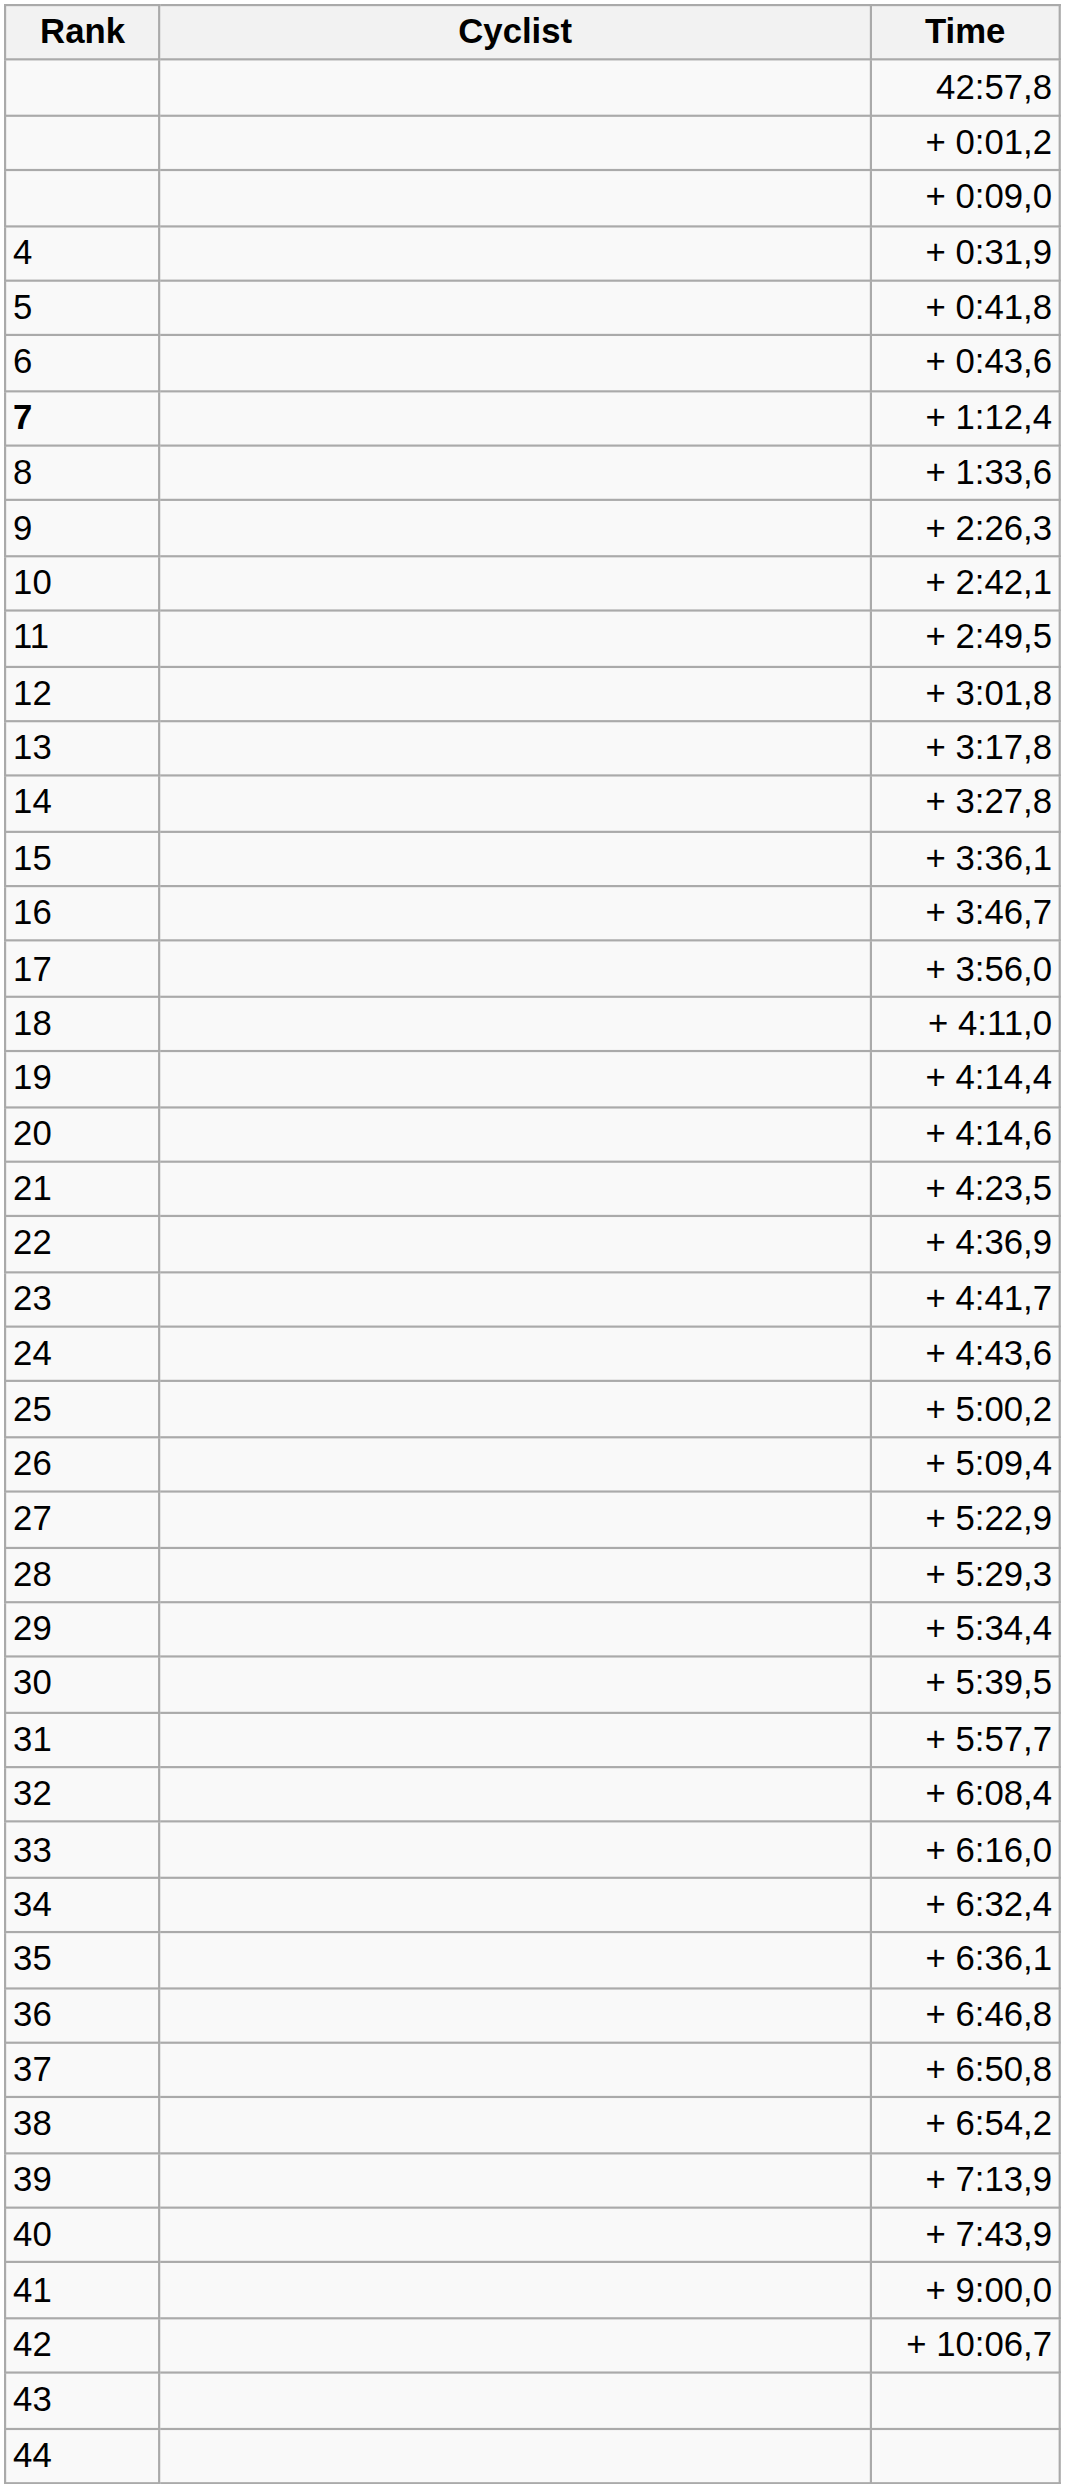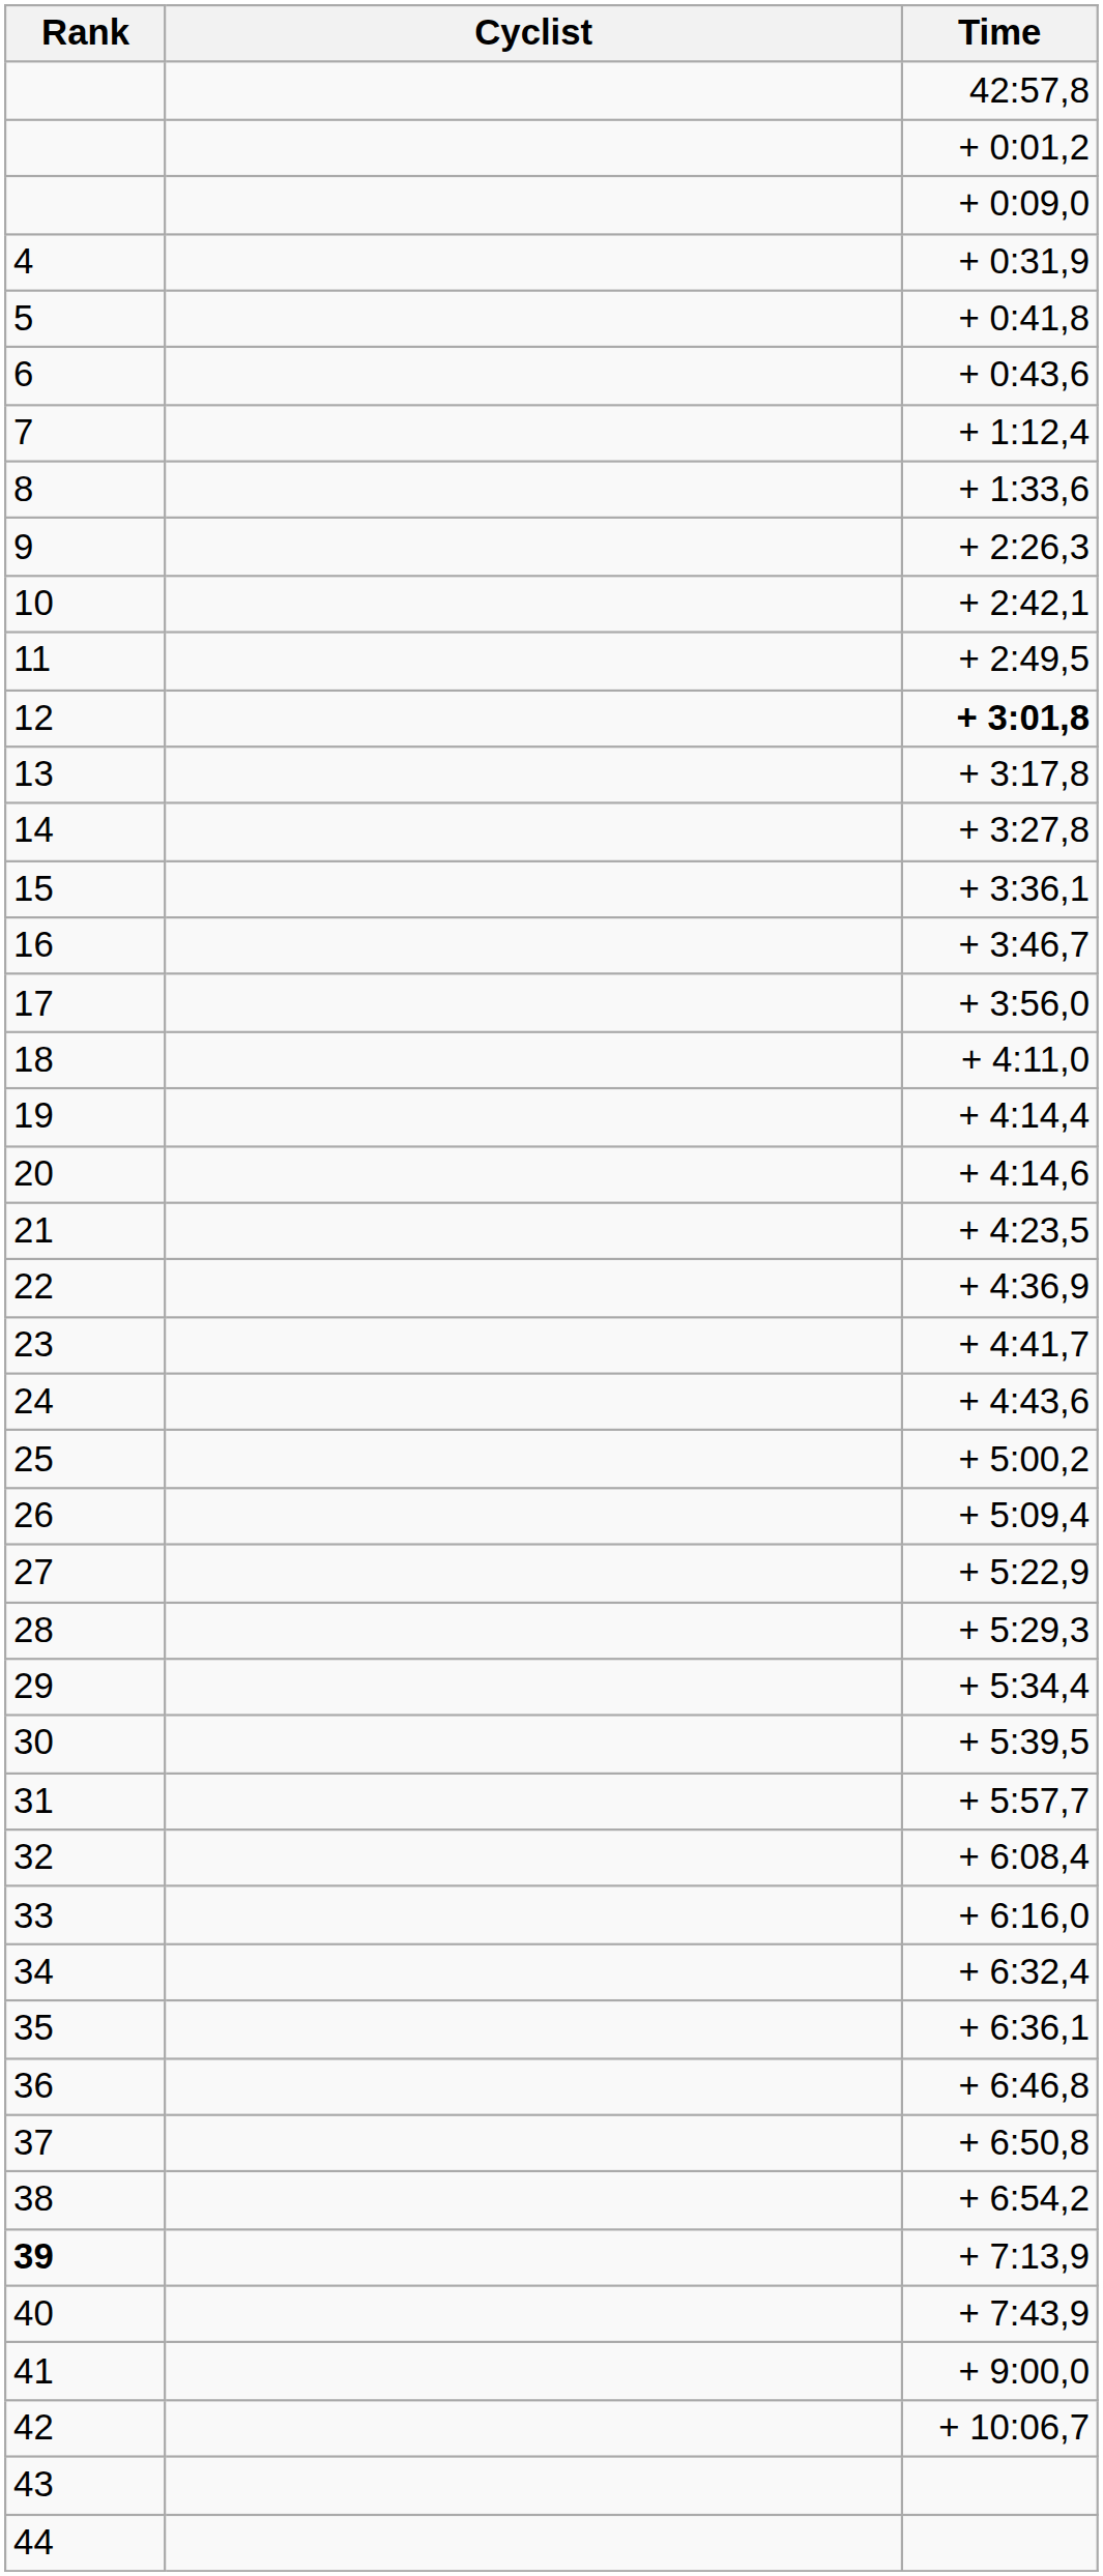+ 1:12,4 | Rank: bold -> normal
+ 3:01,8 | Time: normal -> bold
+ 7:13,9 | Rank: normal -> bold
